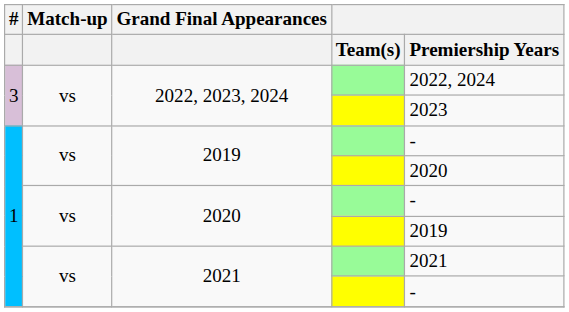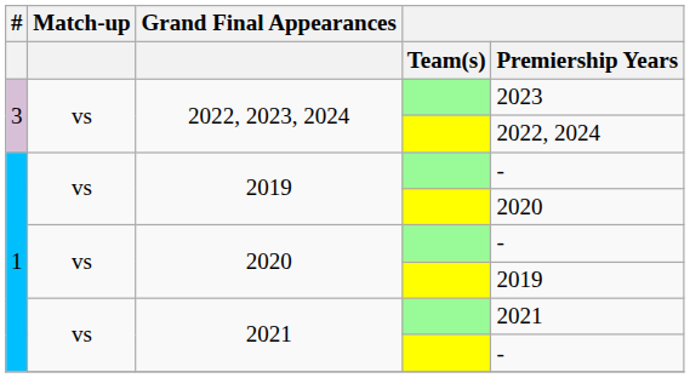row 3 | Premiership Years: 2022, 2024 -> 2023
row 4 | Premiership Years: 2023 -> 2022, 2024
